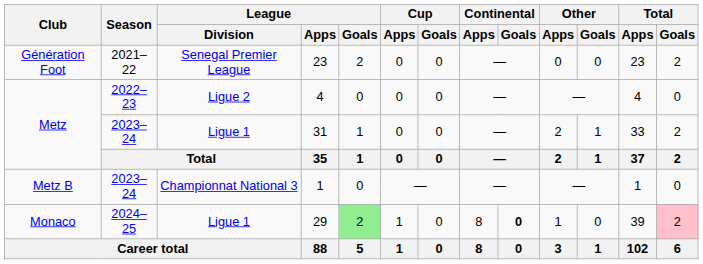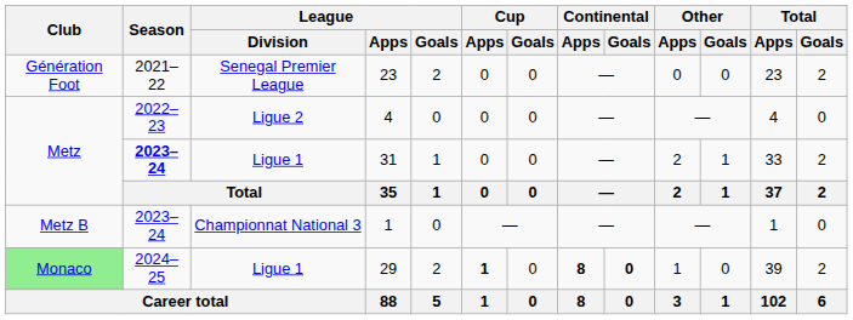31 | Season: normal -> bold
29 | Club: no background -> lightgreen background
29 | League / Goals: lightgreen background -> no background
29 | Cup / Apps: normal -> bold
29 | Continental / Apps: normal -> bold
29 | Total / Goals: pink background -> no background
